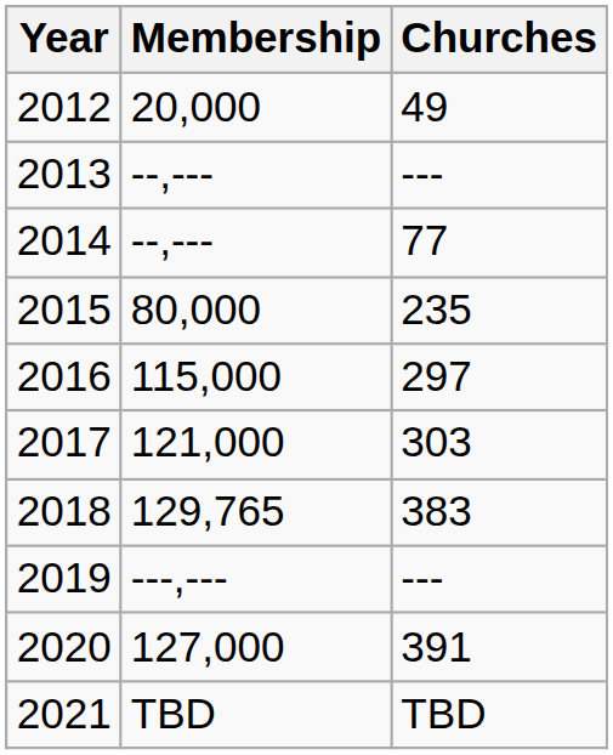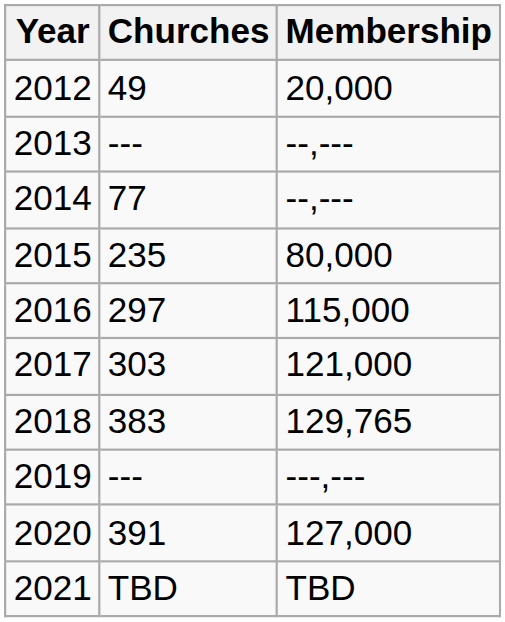columns swapped: Churches <-> Membership
